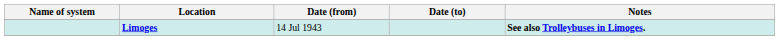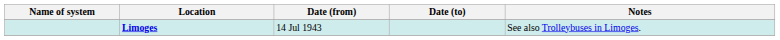Limoges | Notes: bold -> normal
